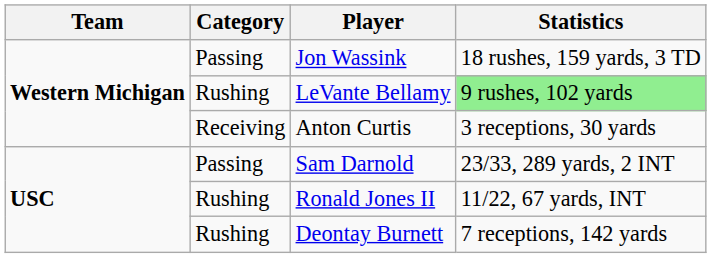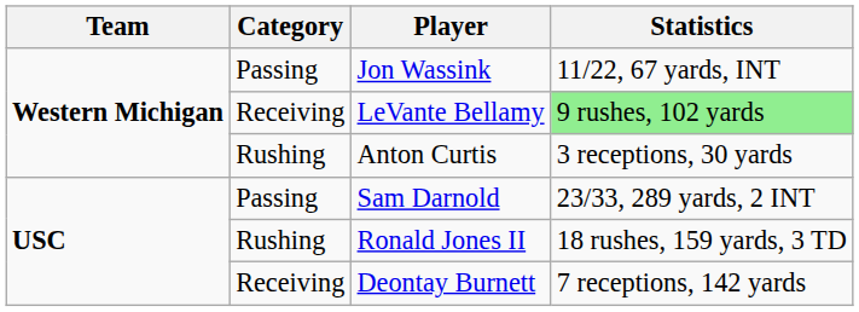Jon Wassink | Statistics: 18 rushes, 159 yards, 3 TD -> 11/22, 67 yards, INT
LeVante Bellamy | Category: Rushing -> Receiving
Anton Curtis | Category: Receiving -> Rushing
Ronald Jones II | Statistics: 11/22, 67 yards, INT -> 18 rushes, 159 yards, 3 TD
Deontay Burnett | Category: Rushing -> Receiving
